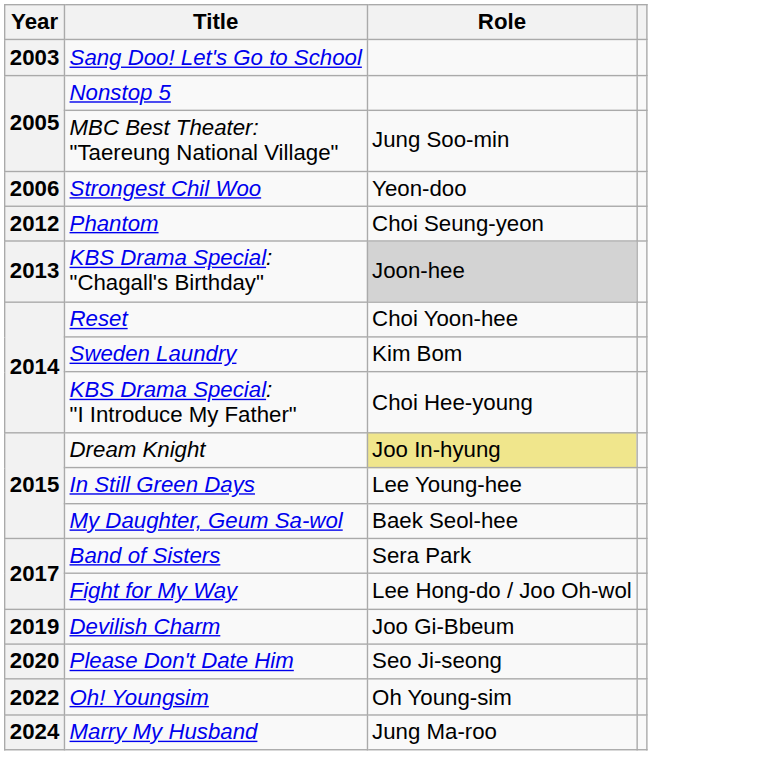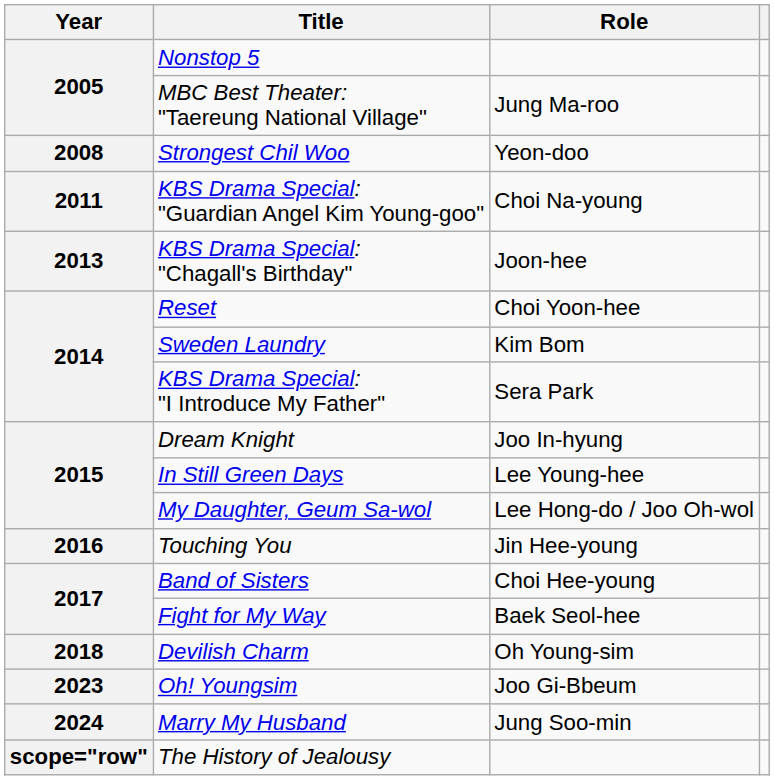- row: 2003 | Sang Doo! Let's Go to School
MBC Best Theater: "Taereung National Village" | Role: Jung Soo-min -> Jung Ma-roo
Strongest Chil Woo | Year: 2006 -> 2008
+ row: 2011 | KBS Drama Special: "Guardian Angel Kim Young-goo" | Choi Na-young
- row: 2012 | Phantom | Choi Seung-yeon
KBS Drama Special: "Chagall's Birthday" | Role: lightgrey background -> no background
KBS Drama Special: "I Introduce My Father" | Role: Choi Hee-young -> Sera Park
Dream Knight | Role: khaki background -> no background
My Daughter, Geum Sa-wol | Role: Baek Seol-hee -> Lee Hong-do / Joo Oh-wol
+ row: 2016 | Touching You | Jin Hee-young
Band of Sisters | Role: Sera Park -> Choi Hee-young
Fight for My Way | Role: Lee Hong-do / Joo Oh-wol -> Baek Seol-hee
Devilish Charm | Year: 2019 -> 2018
Devilish Charm | Role: Joo Gi-Bbeum -> Oh Young-sim
- row: 2020 | Please Don't Date Him | Seo Ji-seong
Oh! Youngsim | Year: 2022 -> 2023
Oh! Youngsim | Role: Oh Young-sim -> Joo Gi-Bbeum
Marry My Husband | Role: Jung Ma-roo -> Jung Soo-min
+ row: scope="row" | The History of Jealousy
